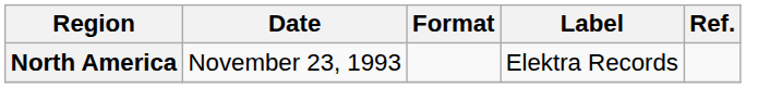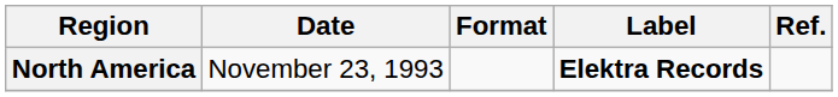North America | Label: normal -> bold
